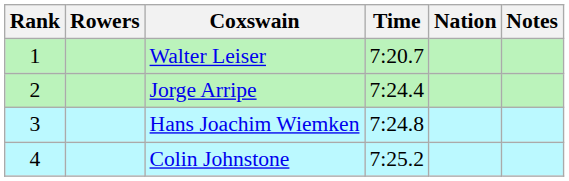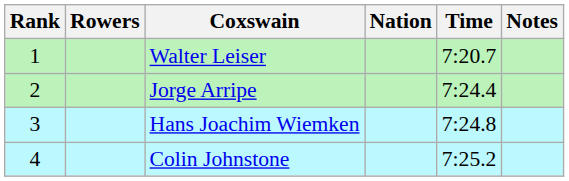columns swapped: Nation <-> Time
